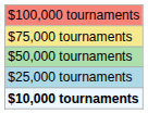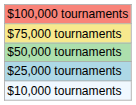row 5 | column 1: bold -> normal
